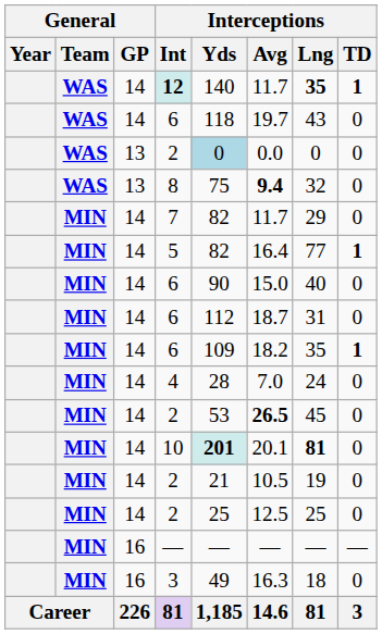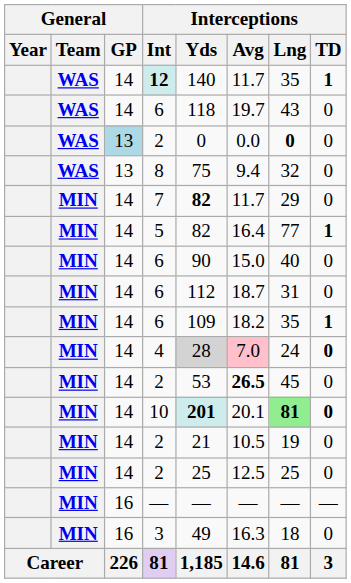12 | Interceptions / Lng: bold -> normal
WAS / 2 | General / GP: no background -> lightblue background
WAS / 2 | Interceptions / Yds: lightblue background -> no background
WAS / 2 | Interceptions / Lng: normal -> bold
8 | Interceptions / Avg: bold -> normal
7 | Interceptions / Yds: normal -> bold
4 | Interceptions / Yds: no background -> lightgrey background
4 | Interceptions / Avg: no background -> pink background
4 | Interceptions / TD: normal -> bold
10 | Interceptions / Lng: no background -> lightgreen background
10 | Interceptions / TD: normal -> bold
